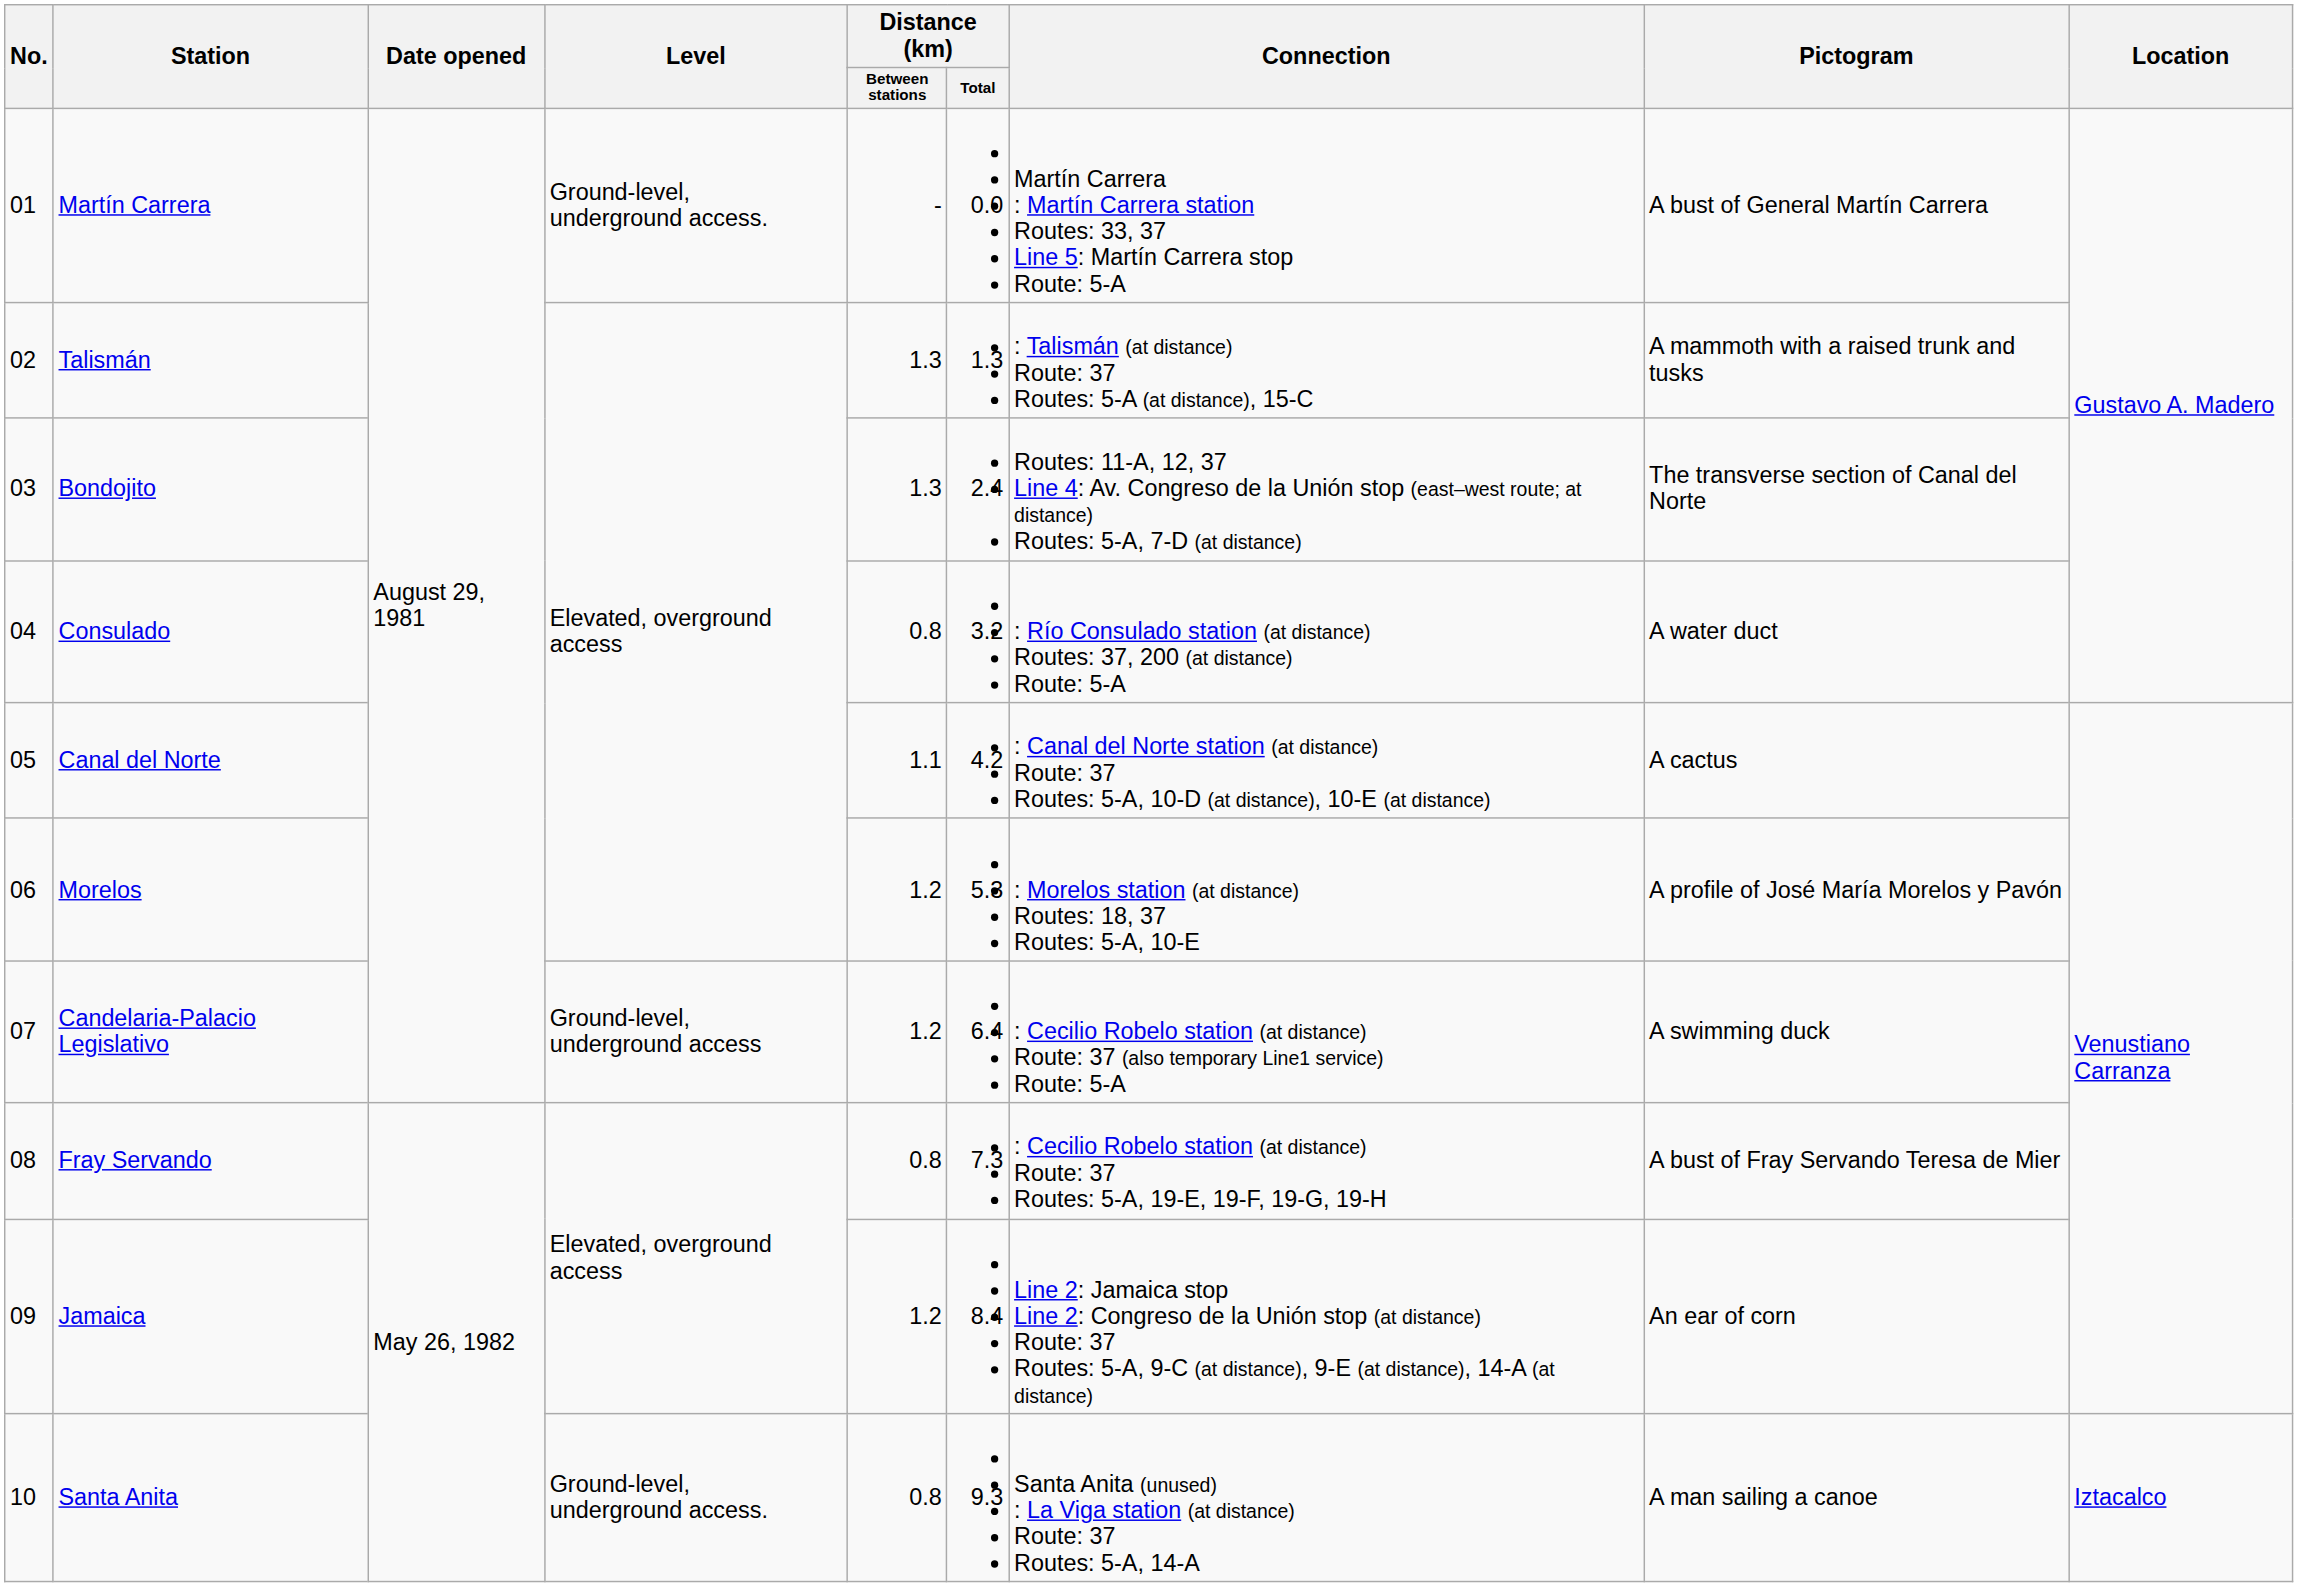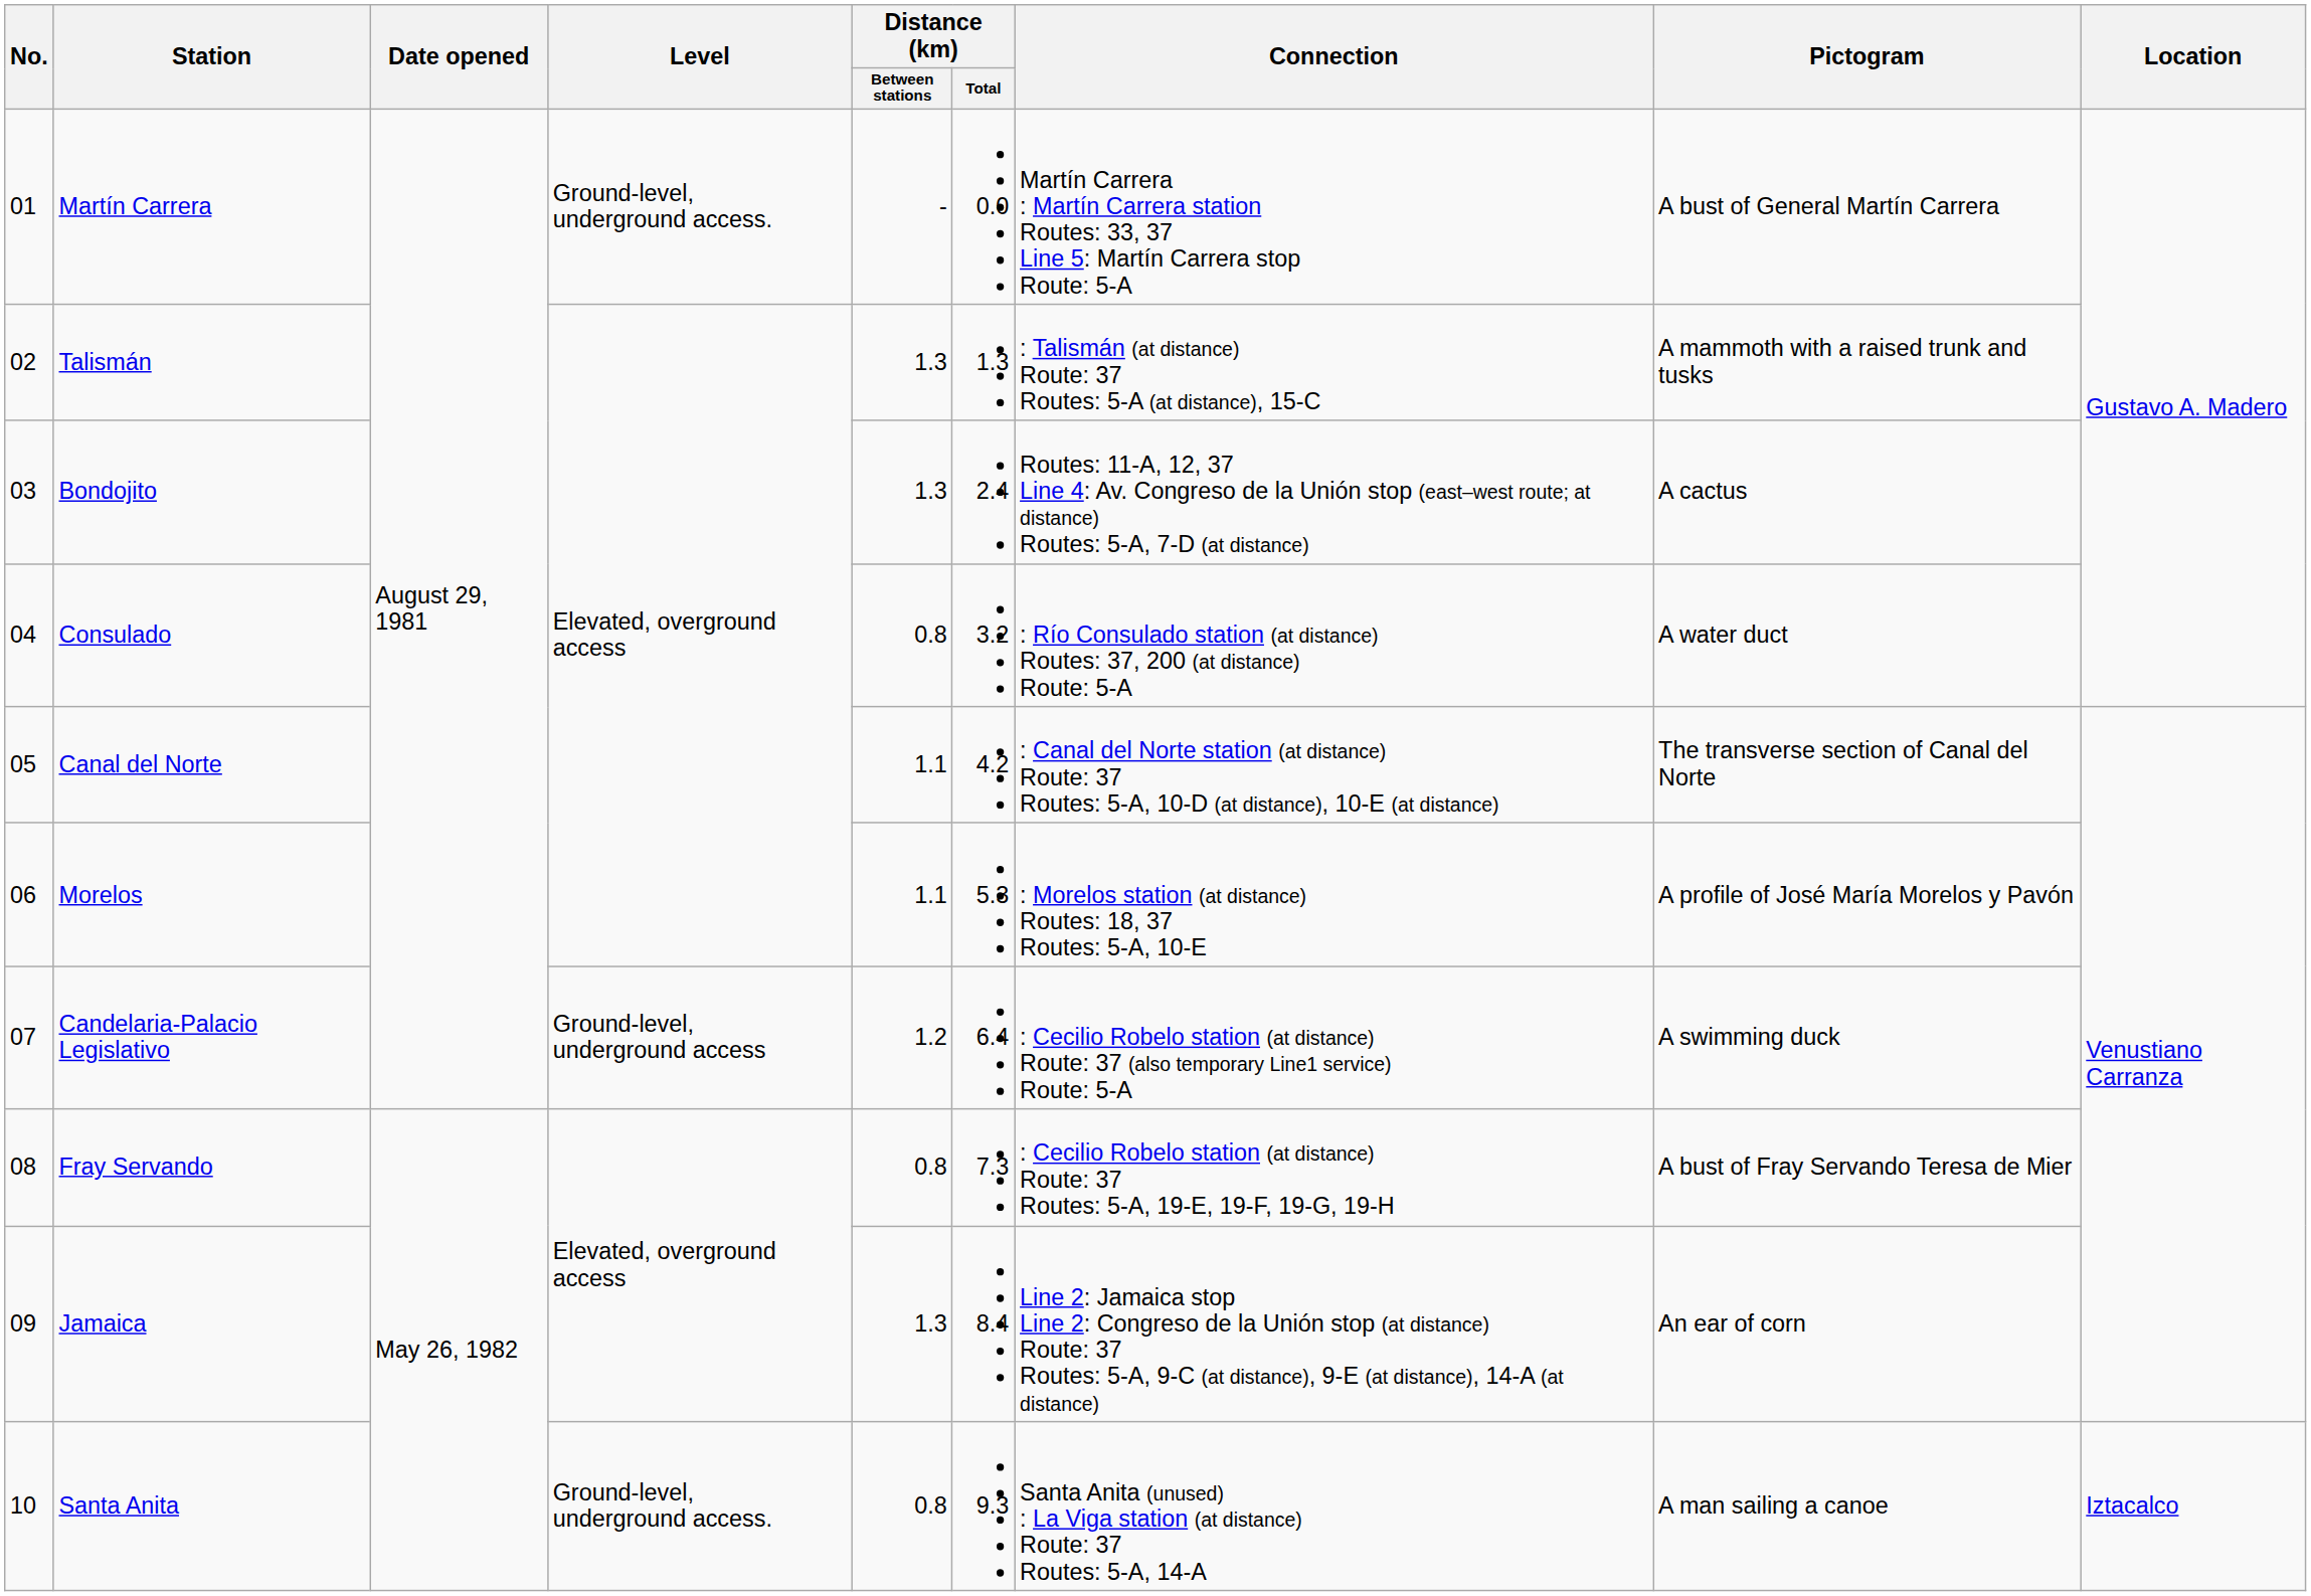Bondojito | Pictogram: The transverse section of Canal del Norte -> A cactus
Canal del Norte | Pictogram: A cactus -> The transverse section of Canal del Norte
Morelos | Distance (km) / Between stations: 1.2 -> 1.1
Jamaica | Distance (km) / Between stations: 1.2 -> 1.3
